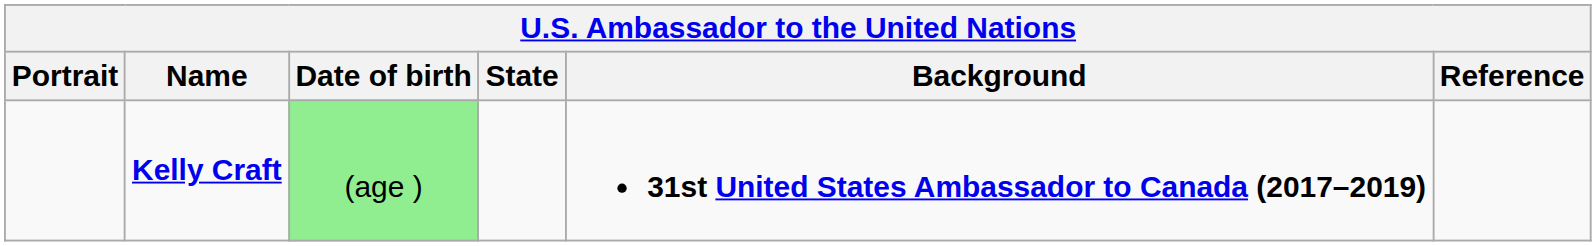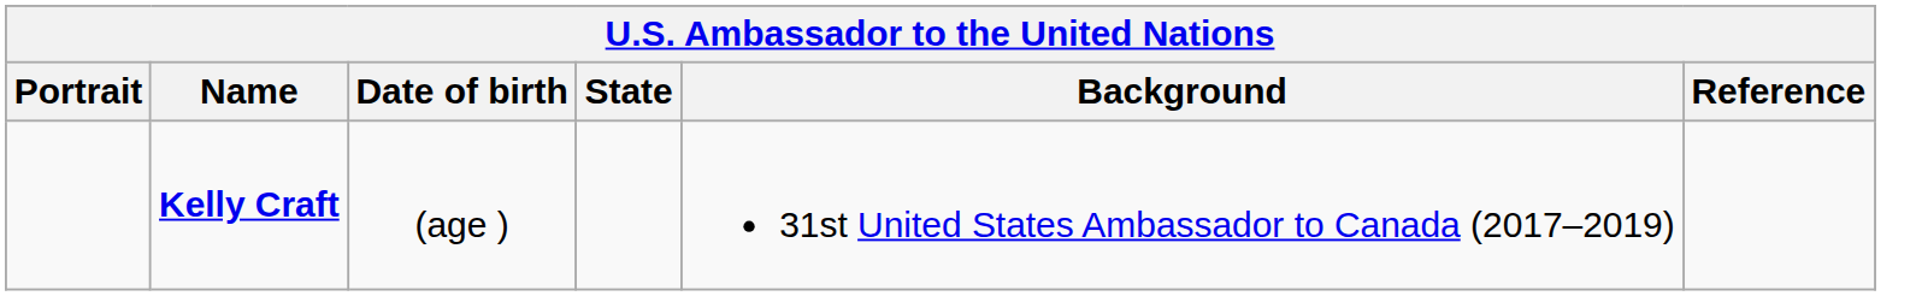Kelly Craft | Date of birth: lightgreen background -> no background
Kelly Craft | Background: bold -> normal
